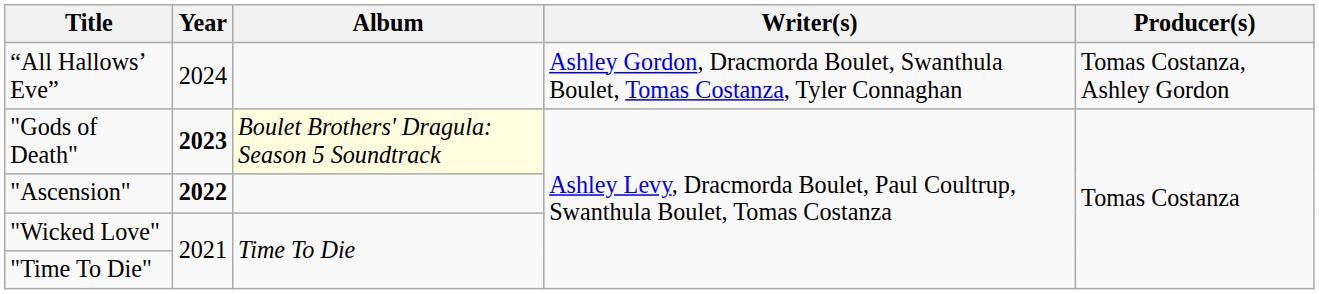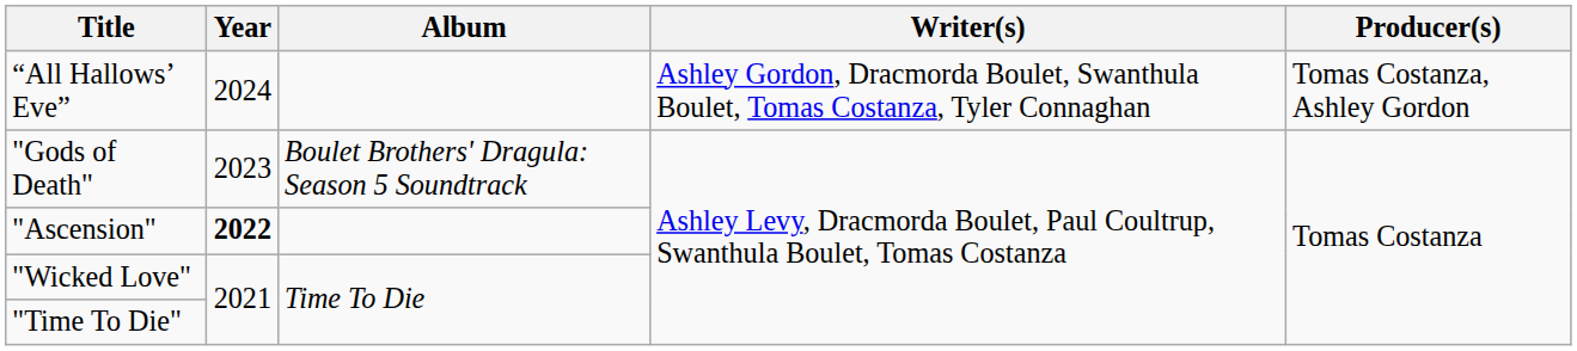"Gods of Death" | Year: bold -> normal
"Gods of Death" | Album: lightyellow background -> no background
